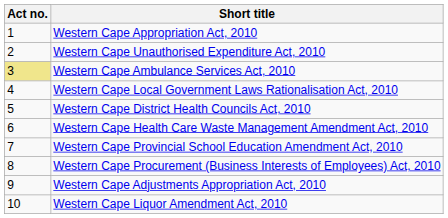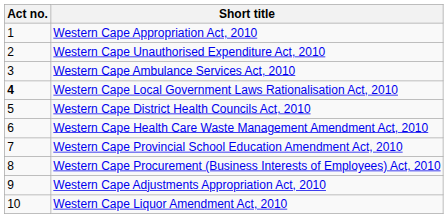Western Cape Ambulance Services Act, 2010 | Act no.: khaki background -> no background
Western Cape Local Government Laws Rationalisation Act, 2010 | Act no.: normal -> bold
